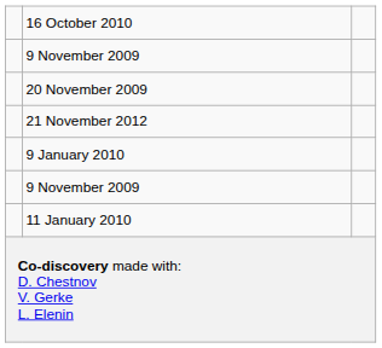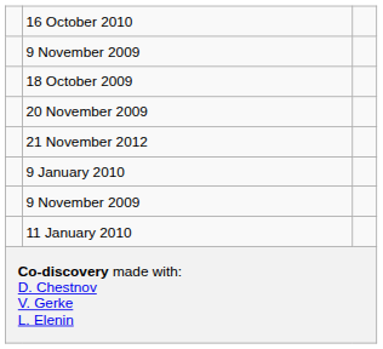+ row: 18 October 2009
